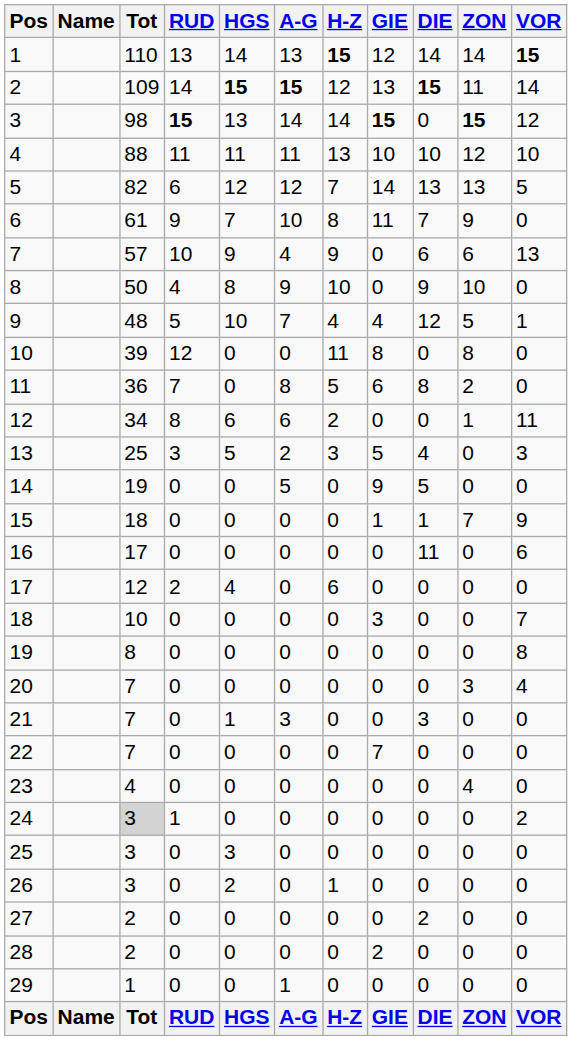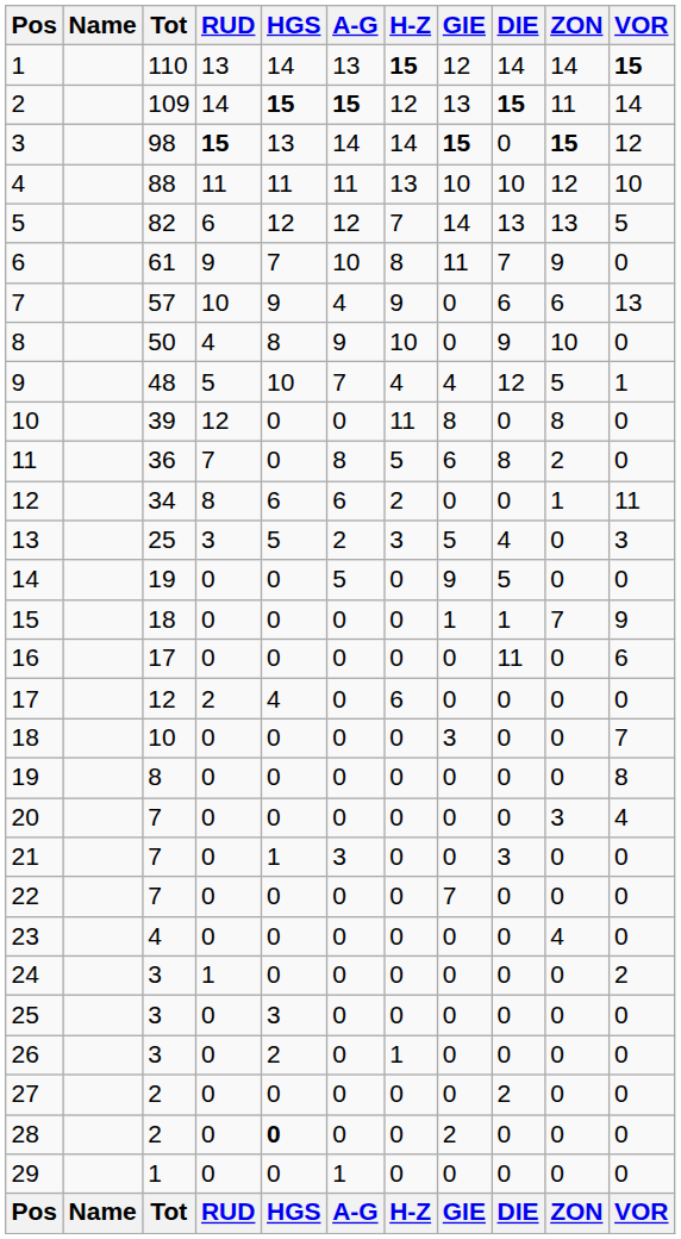24 | Tot: lightgrey background -> no background
28 | HGS: normal -> bold
